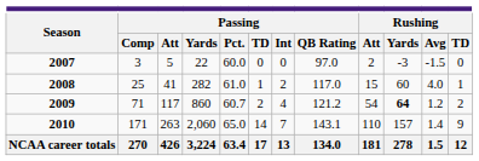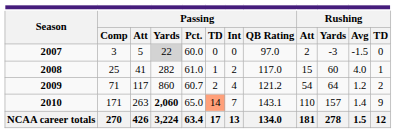2007 | column 4: no background -> lightgrey background
2009 | column 10: bold -> normal
2010 | column 4: normal -> bold
2010 | column 6: no background -> lightsalmon background
